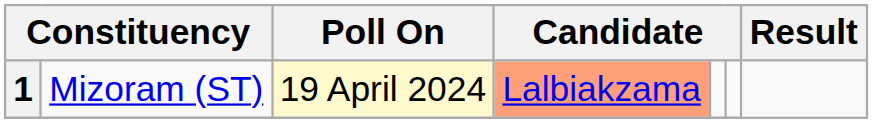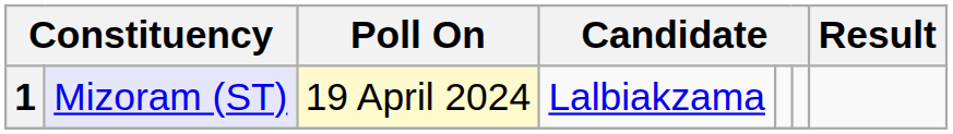1 | column 2: no background -> lavender background
1 | column 4: lightsalmon background -> no background
